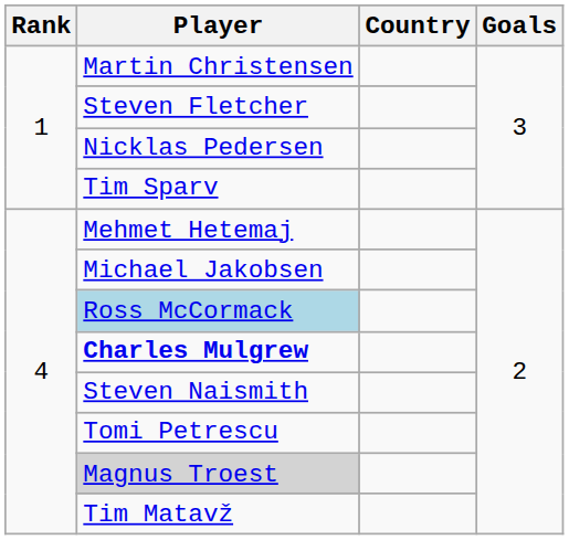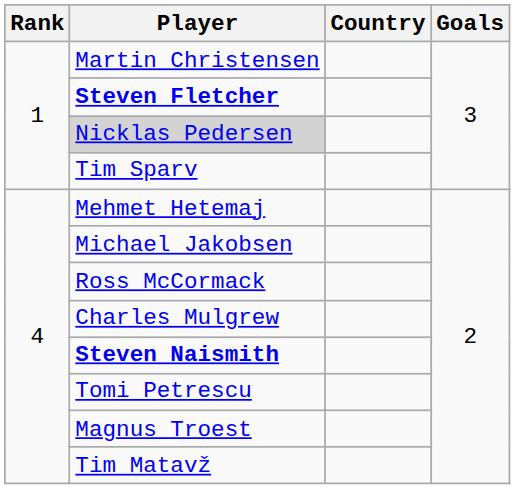Steven Fletcher | Player: normal -> bold
Nicklas Pedersen | Player: no background -> lightgrey background
Ross McCormack | Player: lightblue background -> no background
Charles Mulgrew | Player: bold -> normal
Steven Naismith | Player: normal -> bold
Magnus Troest | Player: lightgrey background -> no background
